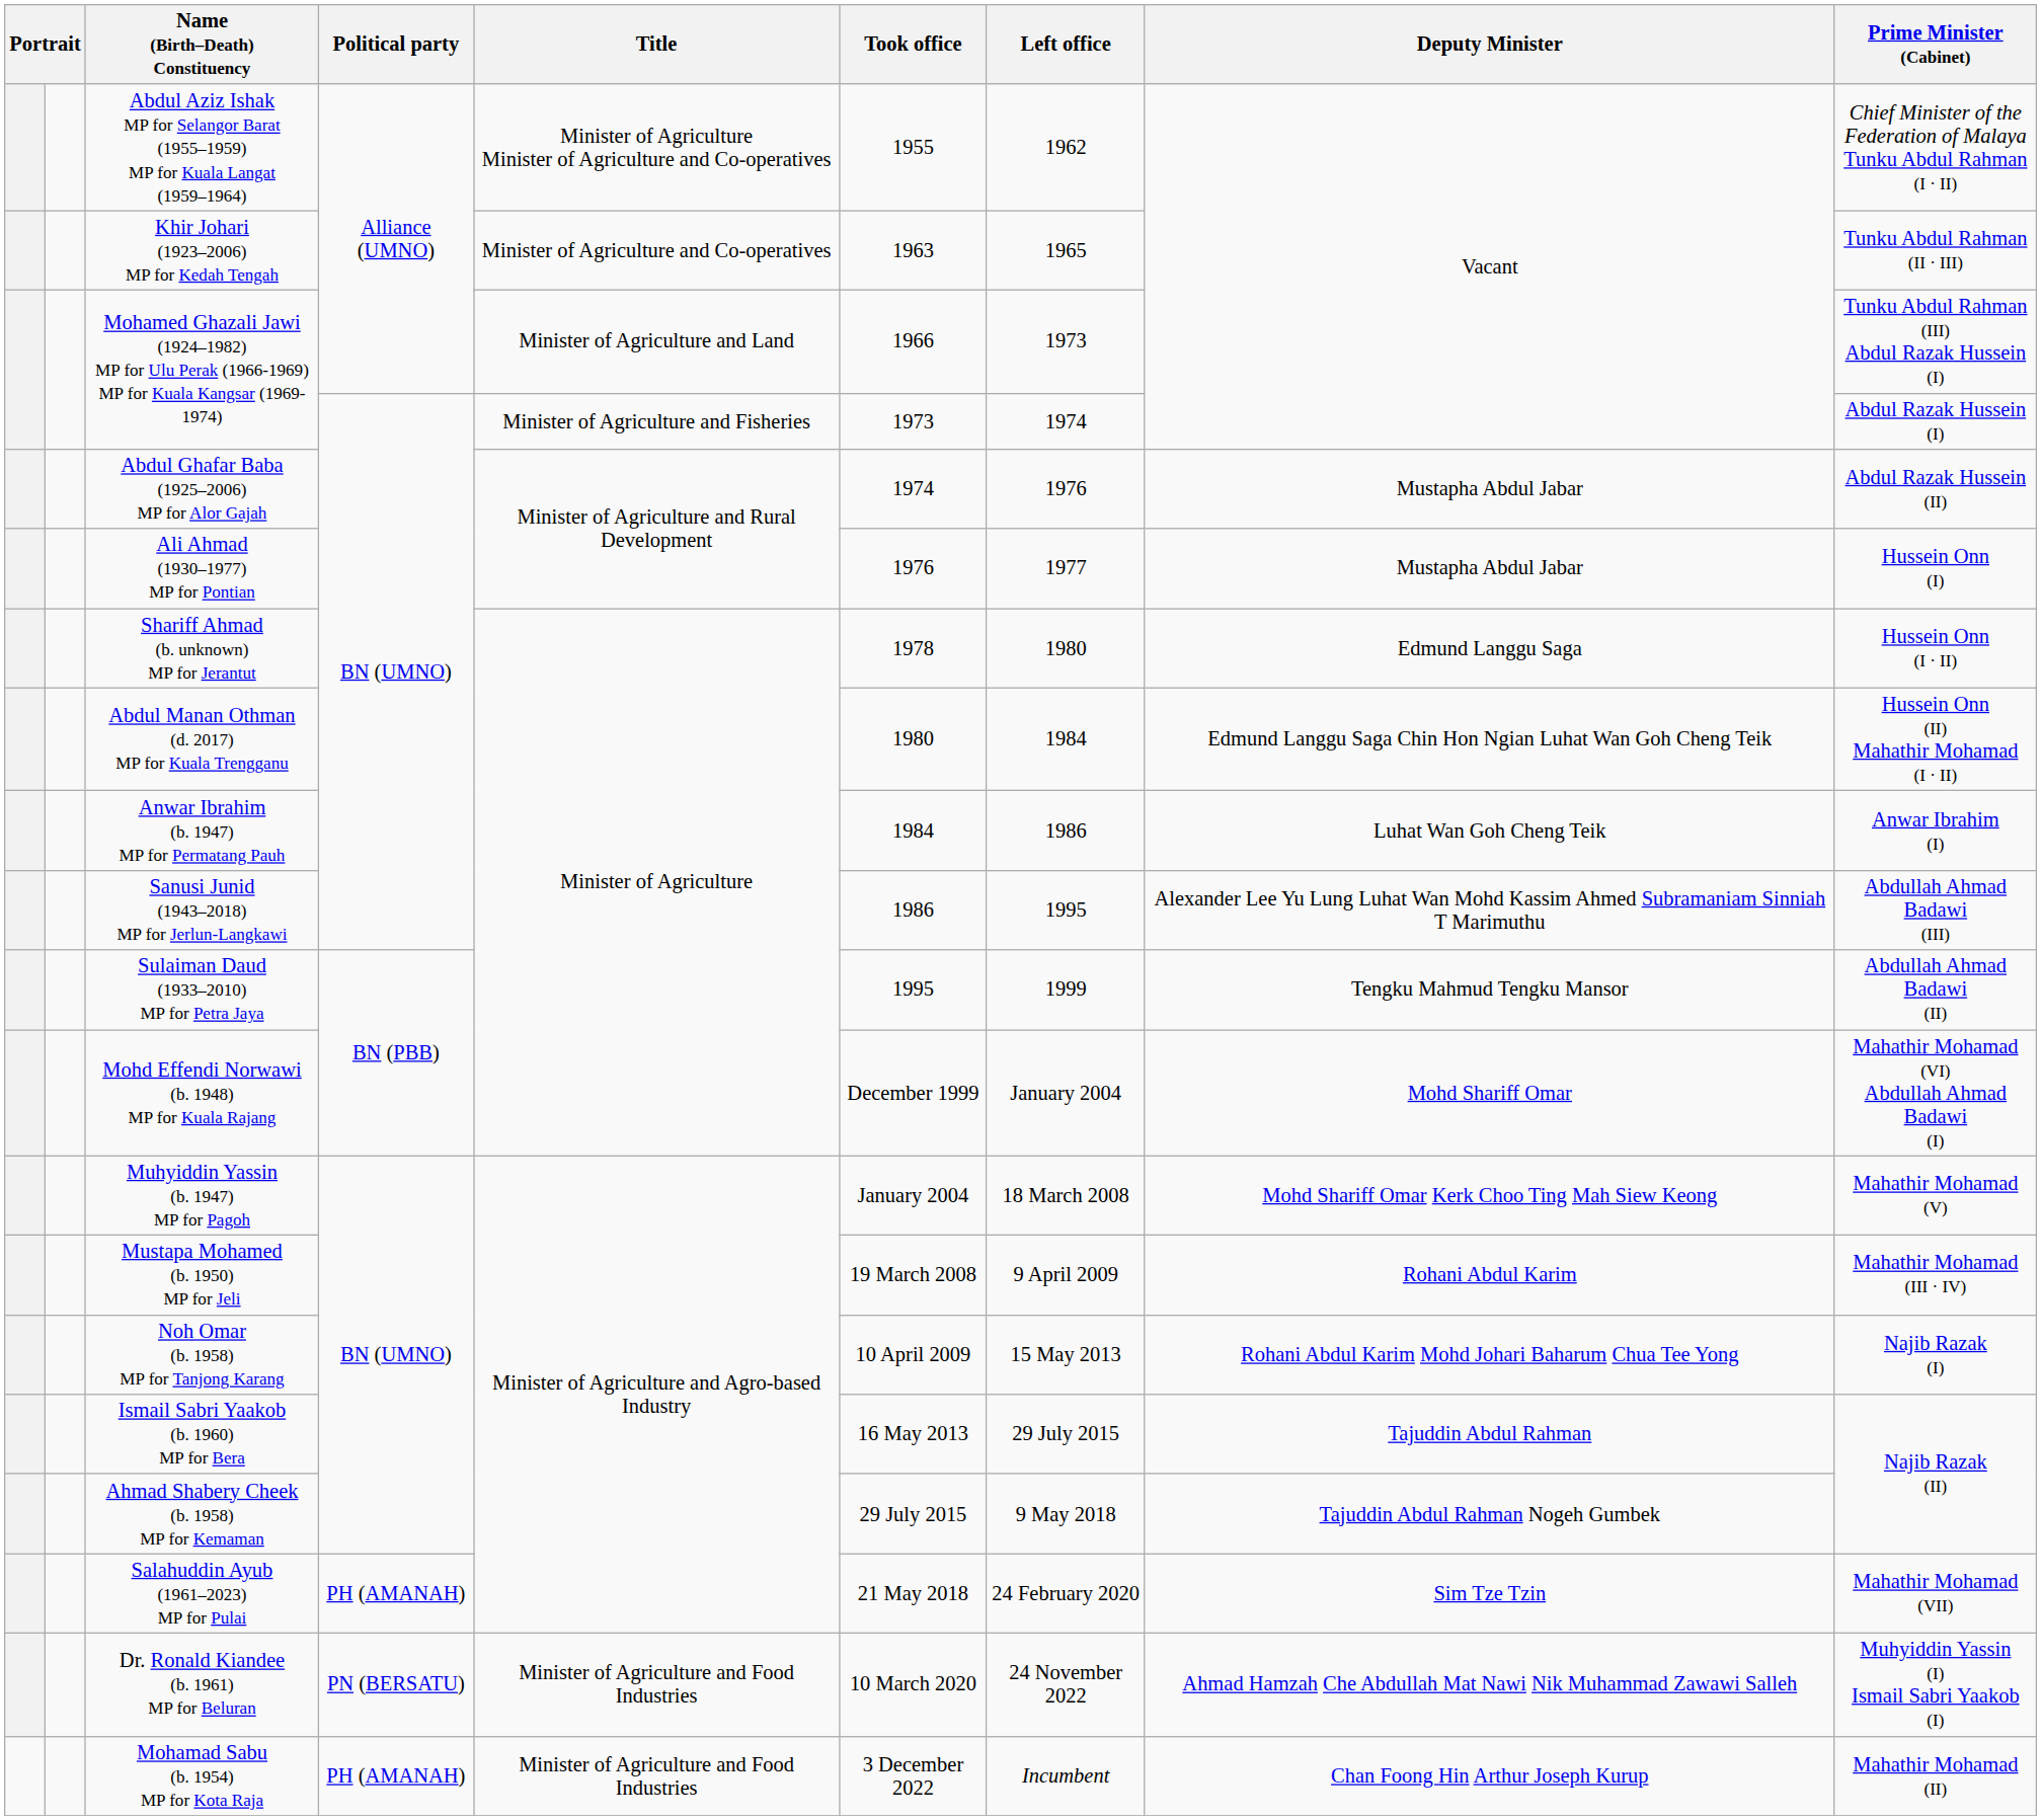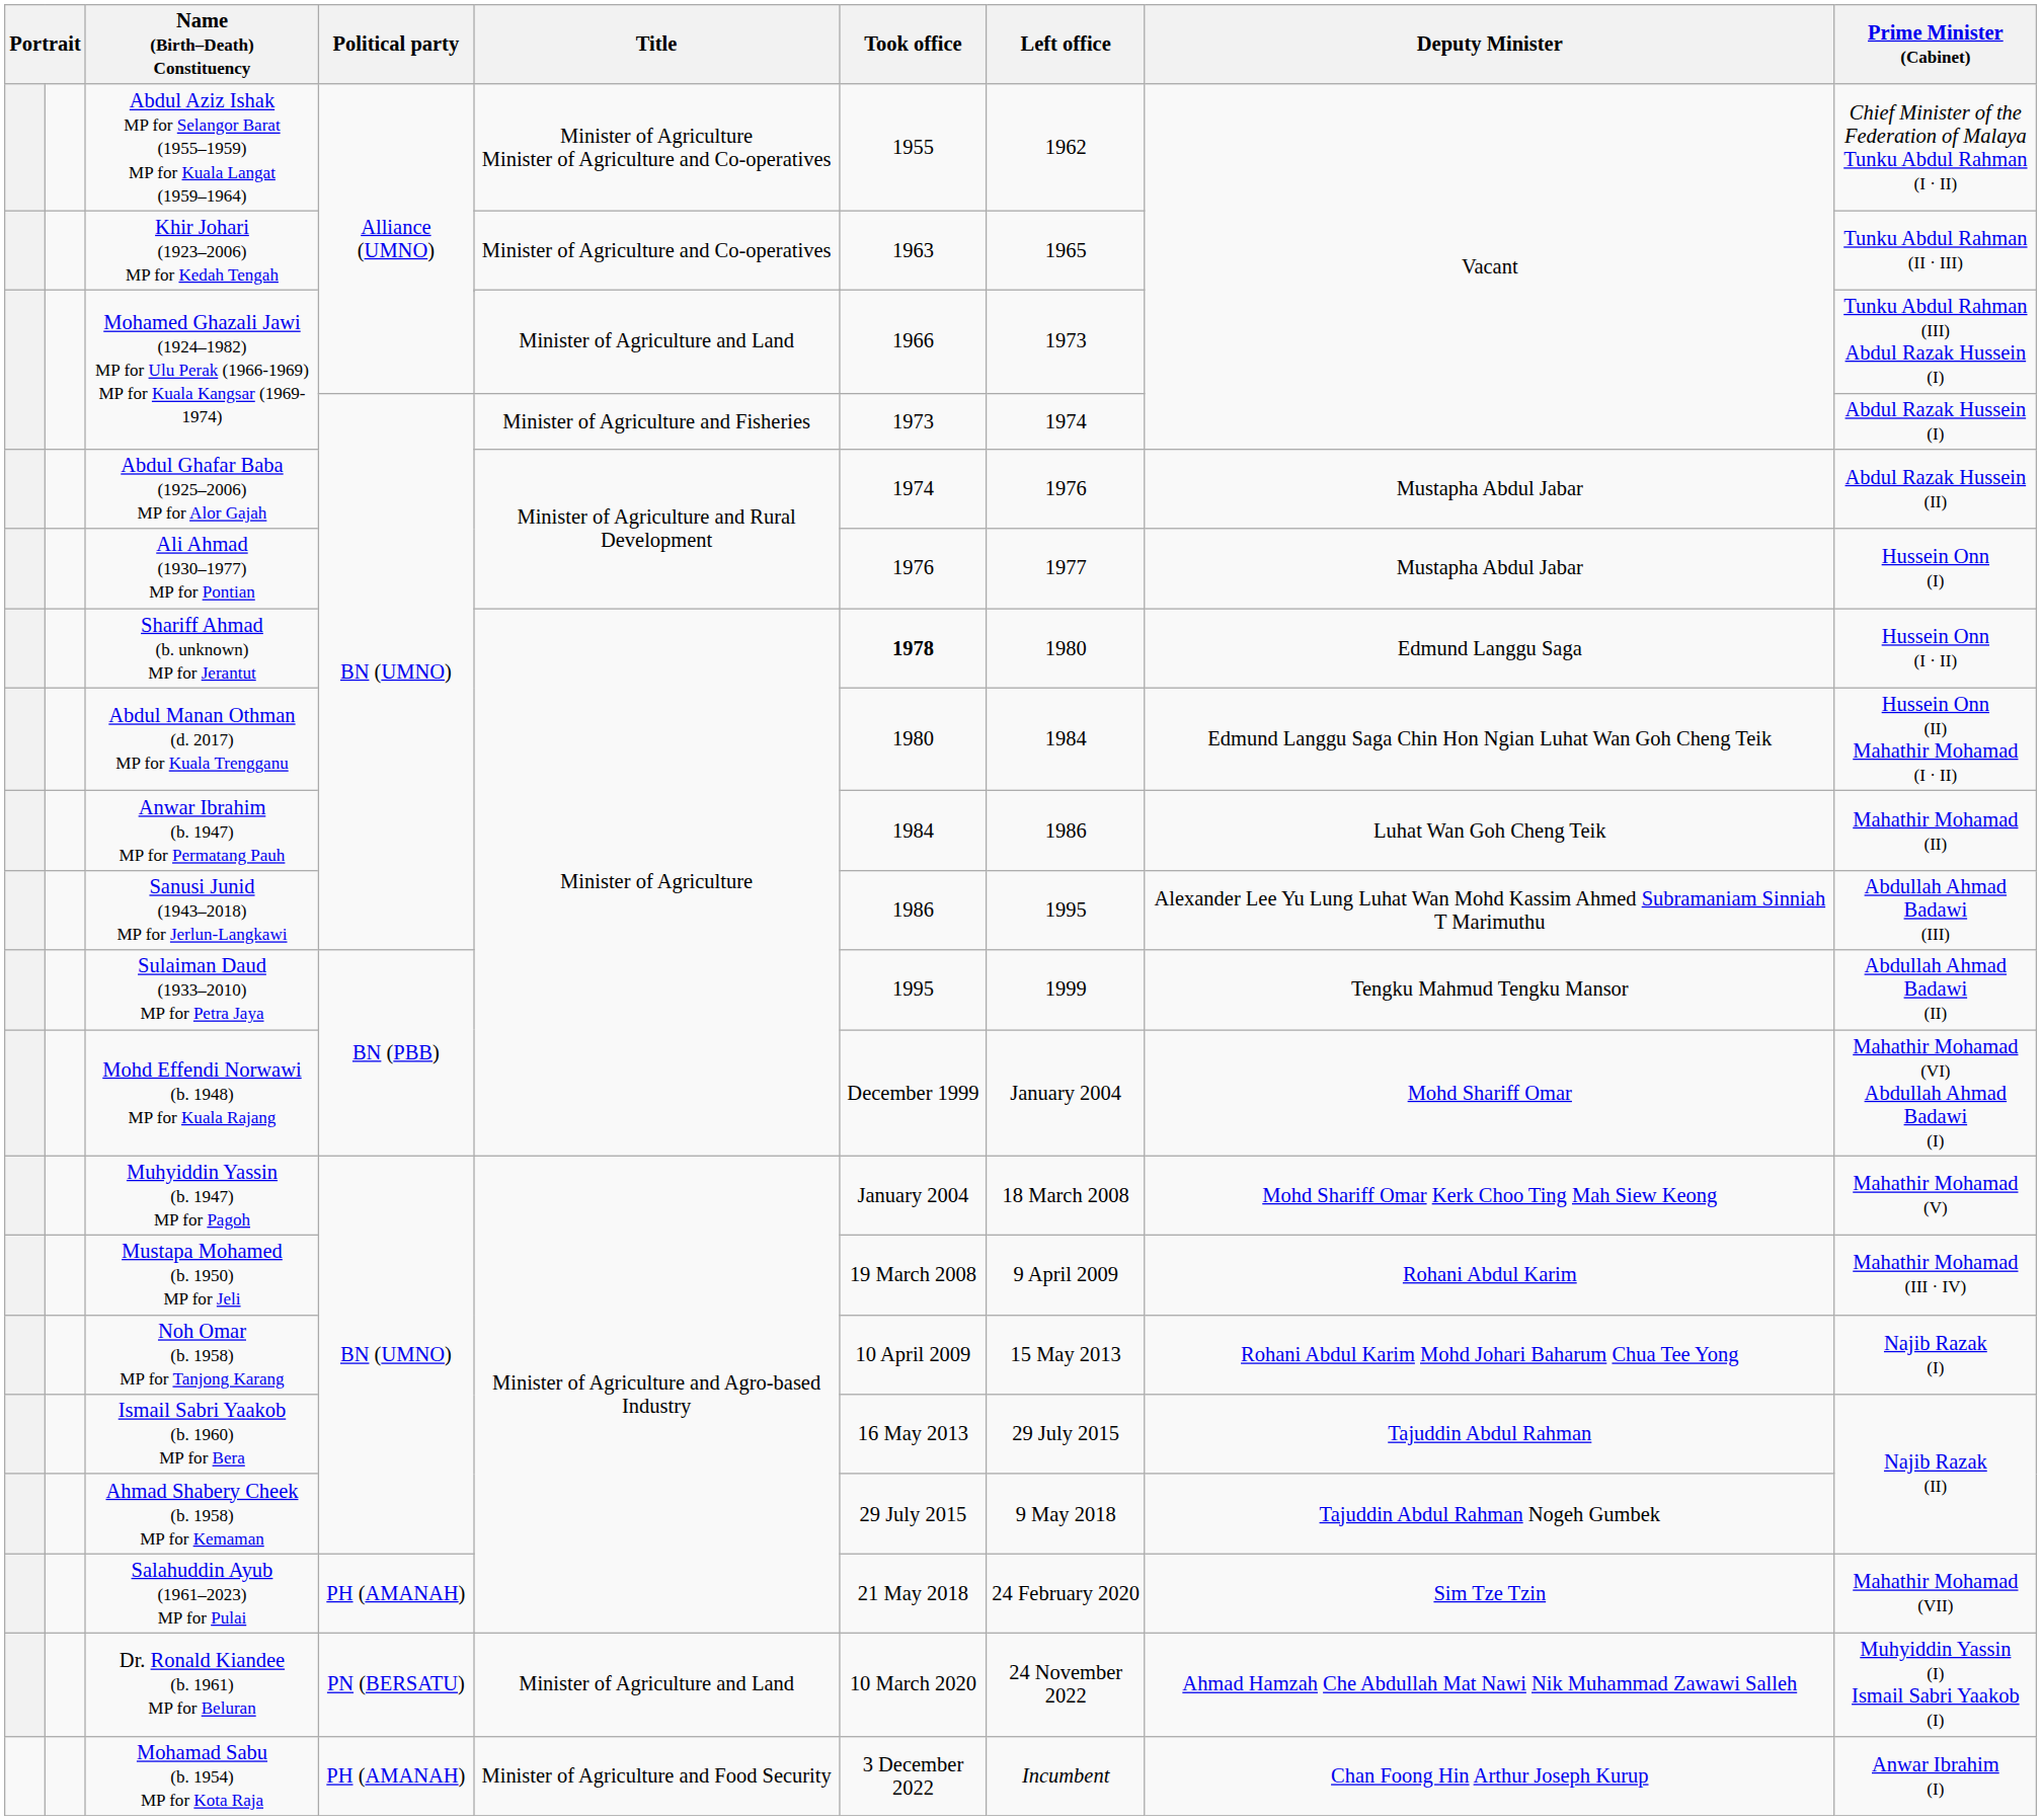Shariff Ahmad (b. unknown) MP for Jerantut | Took office: normal -> bold
Anwar Ibrahim (b. 1947) MP for Permatang Pauh | Prime Minister (Cabinet): Anwar Ibrahim (I) -> Mahathir Mohamad (II)
Dr. Ronald Kiandee (b. 1961) MP for Beluran | Title: Minister of Agriculture and Food Industries -> Minister of Agriculture and Land
Mohamad Sabu (b. 1954) MP for Kota Raja | Title: Minister of Agriculture and Food Industries -> Minister of Agriculture and Food Security
Mohamad Sabu (b. 1954) MP for Kota Raja | Prime Minister (Cabinet): Mahathir Mohamad (II) -> Anwar Ibrahim (I)
